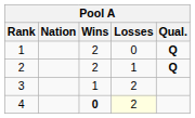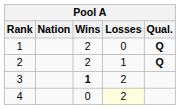3 | Wins: normal -> bold
4 | Wins: bold -> normal
